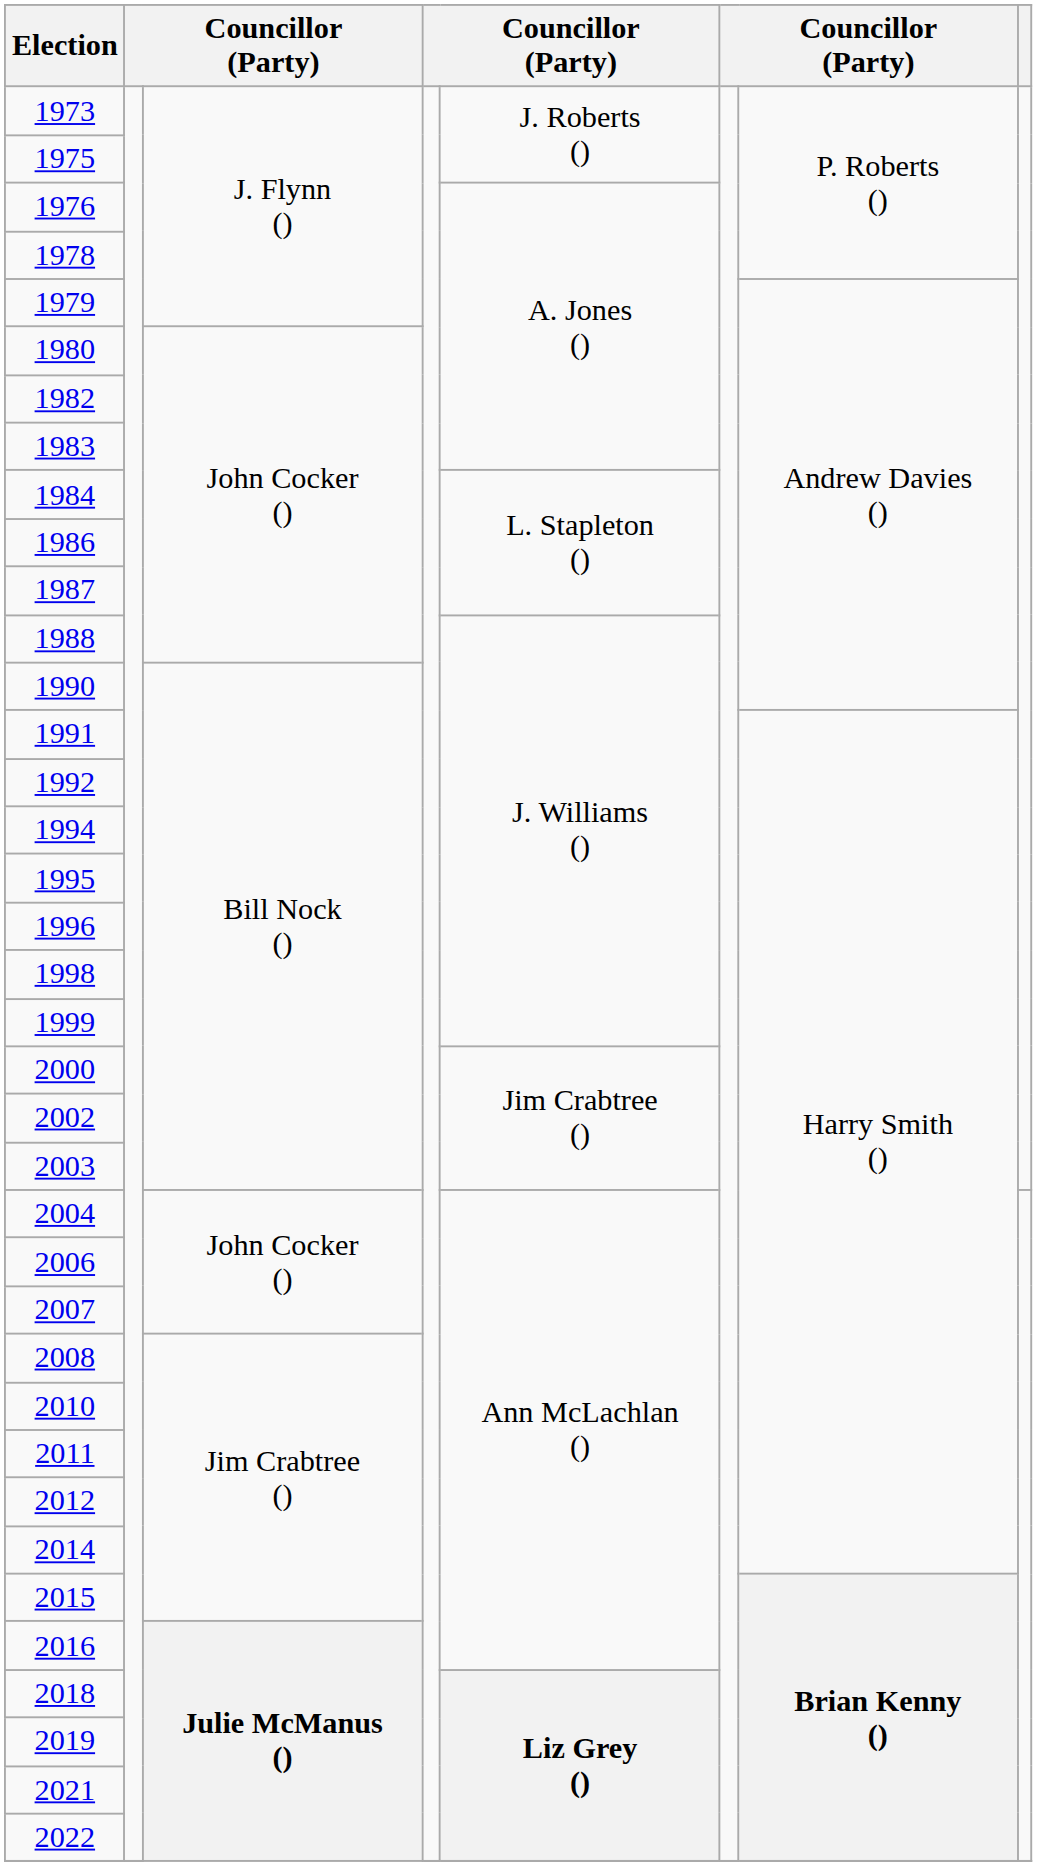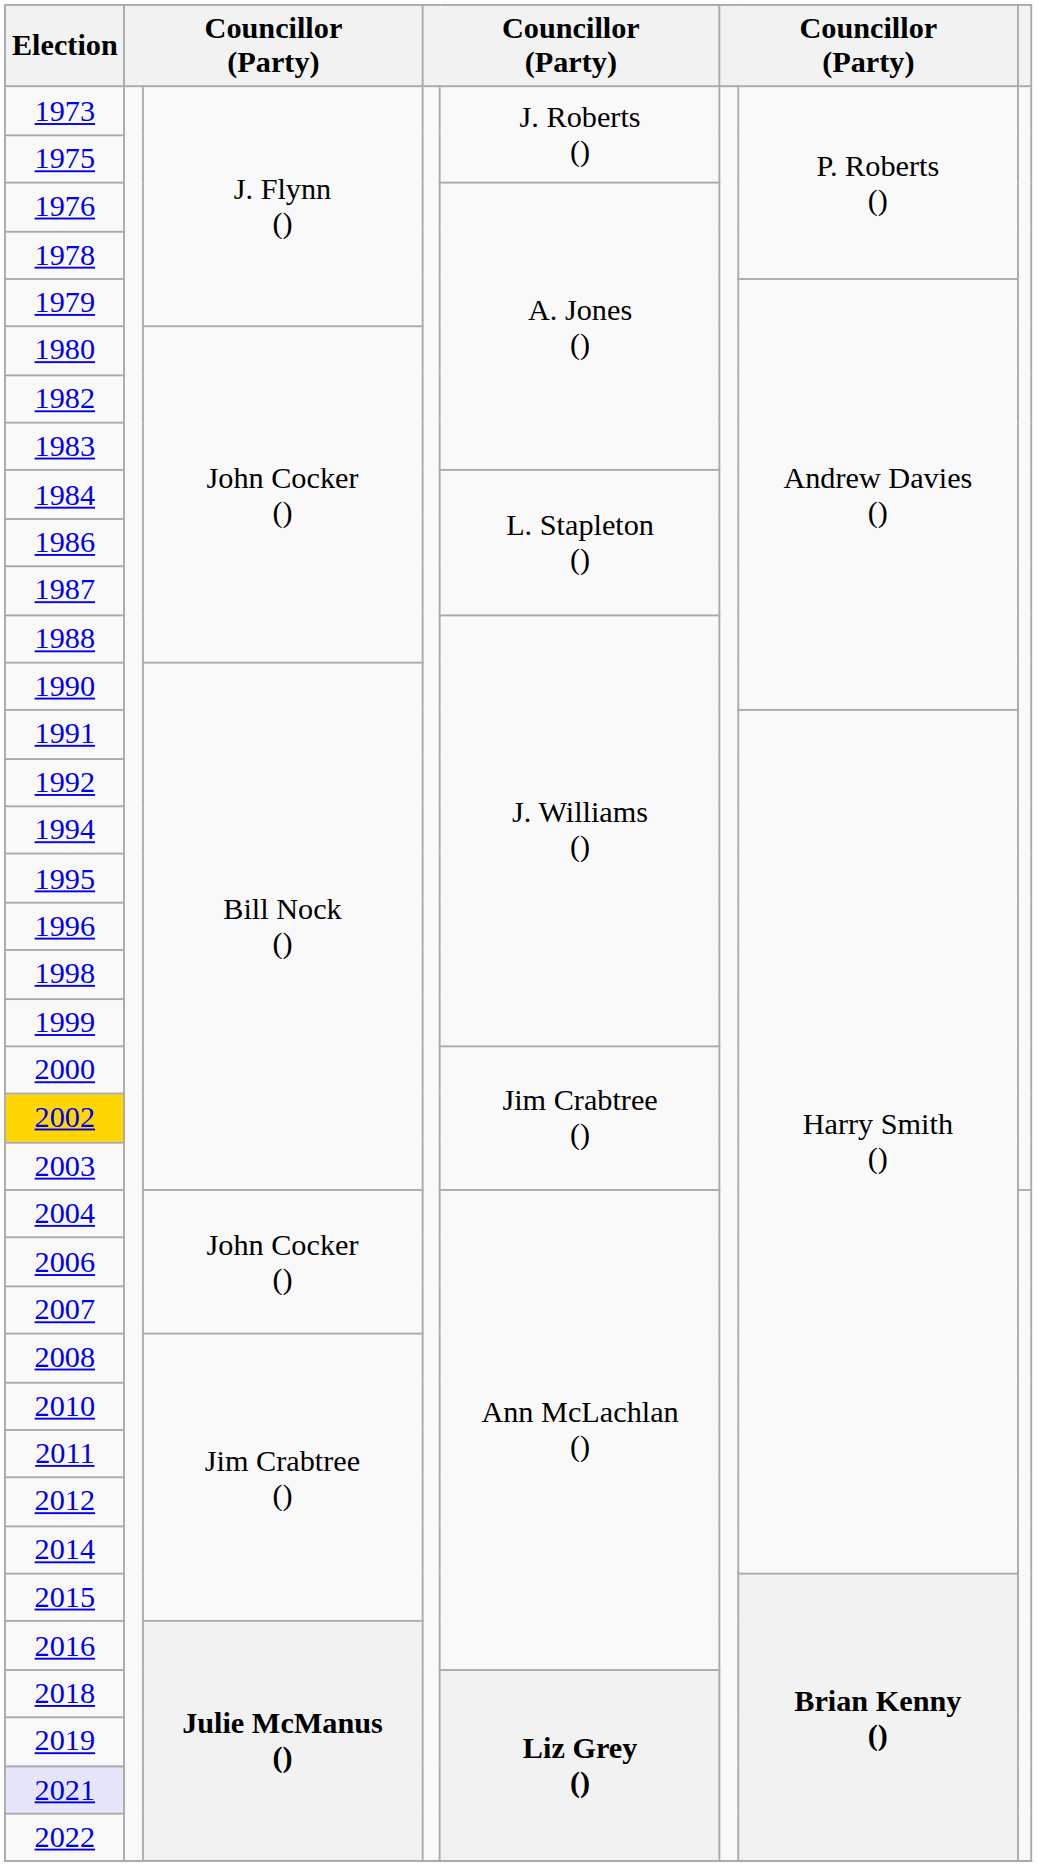2002 | Election: no background -> gold background
2021 | Election: no background -> lavender background
